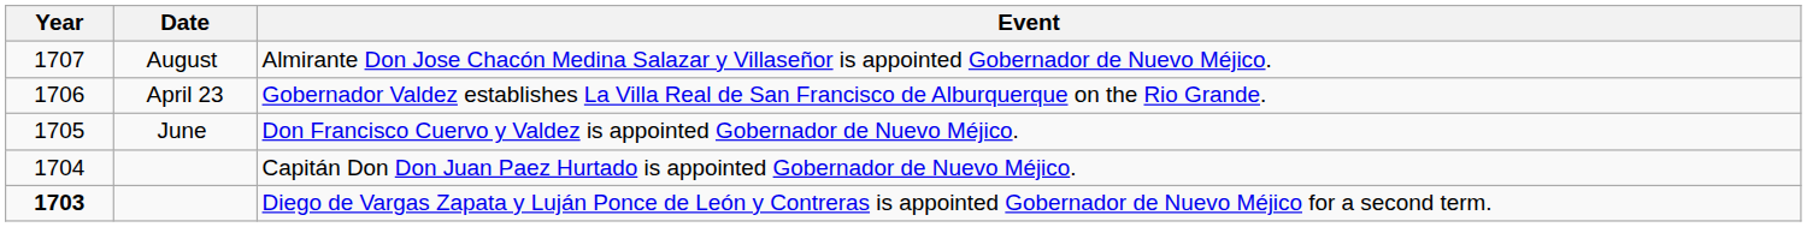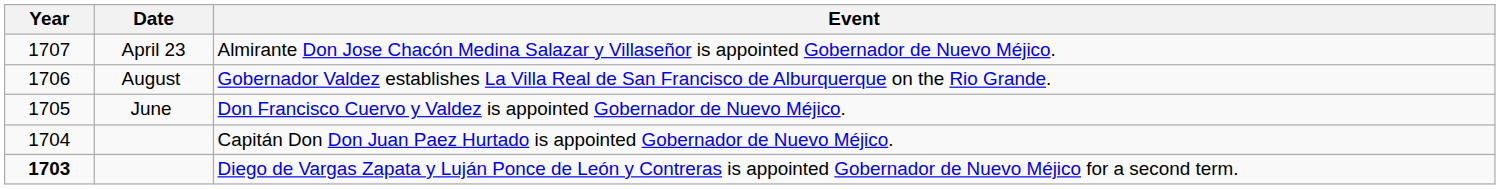row 2 | Date: August -> April 23
row 3 | Date: April 23 -> August
